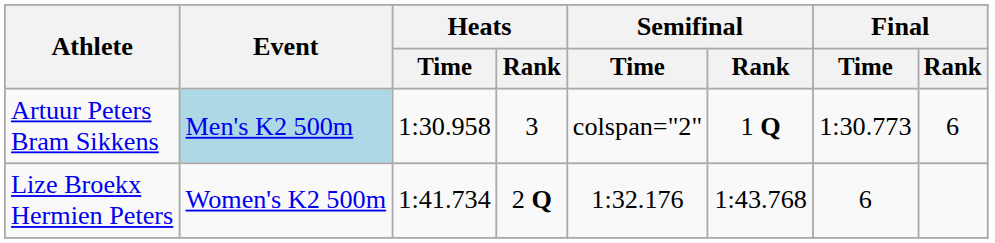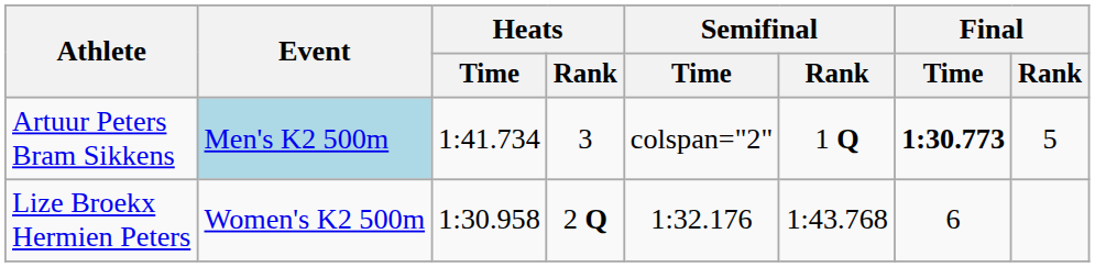Artuur Peters Bram Sikkens | Heats / Time: 1:30.958 -> 1:41.734
Artuur Peters Bram Sikkens | Final / Time: normal -> bold
Artuur Peters Bram Sikkens | Final / Rank: 6 -> 5
Lize Broekx Hermien Peters | Heats / Time: 1:41.734 -> 1:30.958
